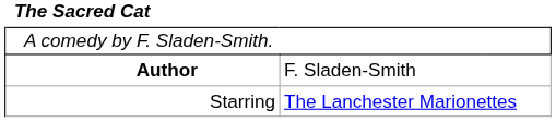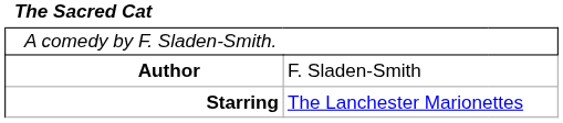Starring | column 2: normal -> bold
